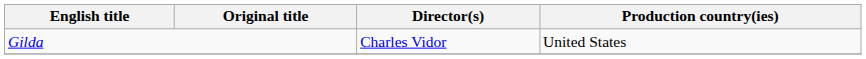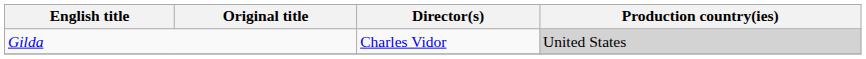Gilda | Production country(ies): no background -> lightgrey background
